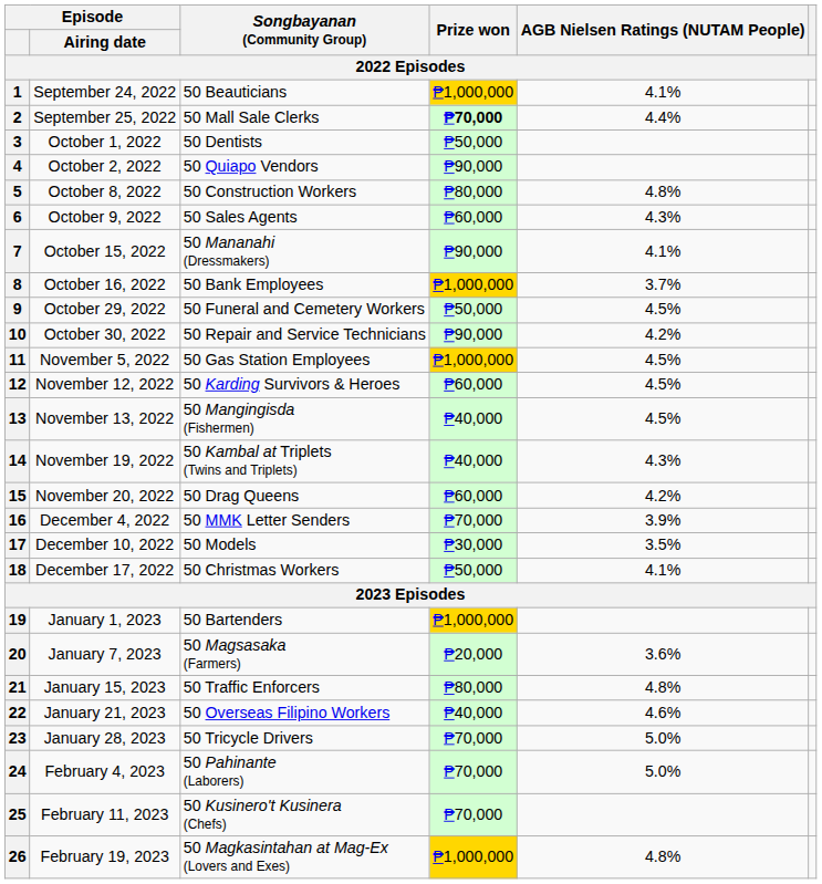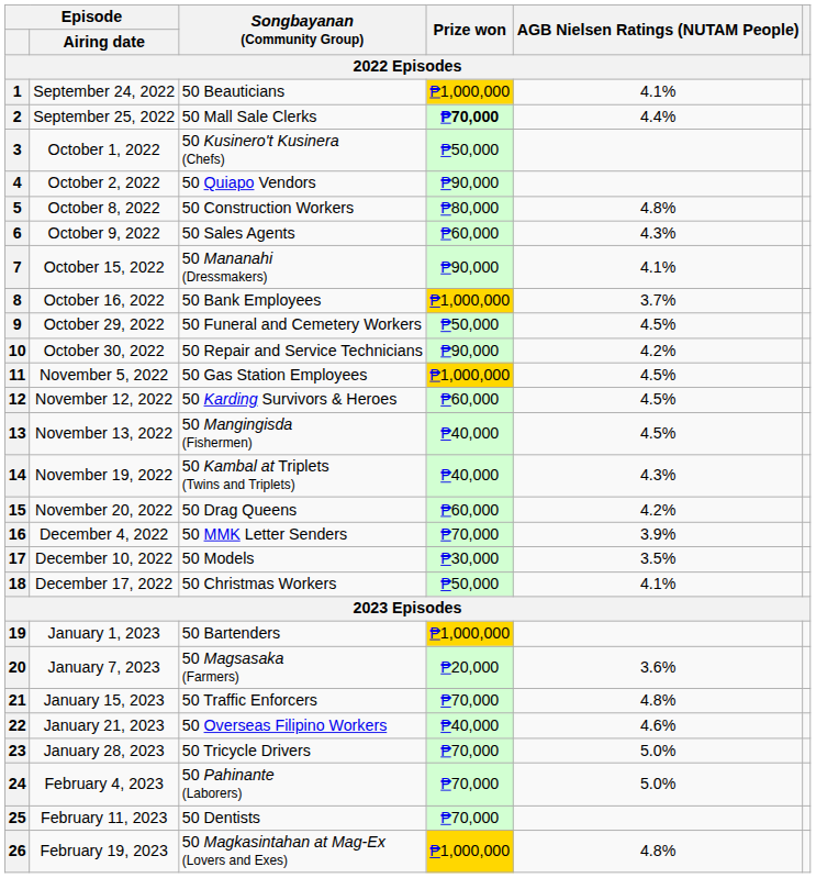3 | Songbayanan (Community Group): 50 Dentists -> 50 Kusinero't Kusinera (Chefs)
21 | Prize won: ₱80,000 -> ₱70,000
25 | Songbayanan (Community Group): 50 Kusinero't Kusinera (Chefs) -> 50 Dentists
